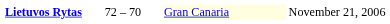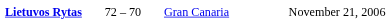Lietuvos Rytas | column 3: lightyellow background -> no background
